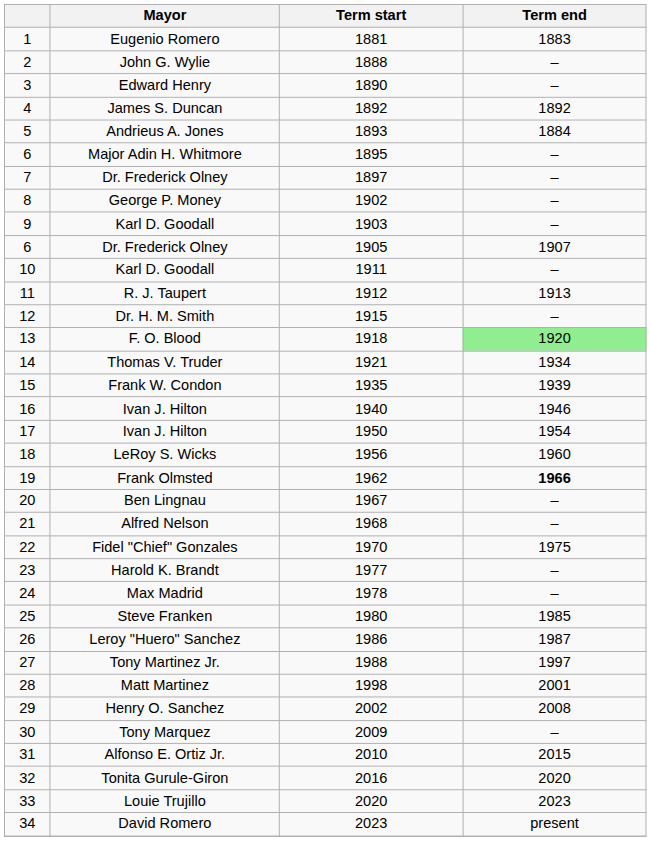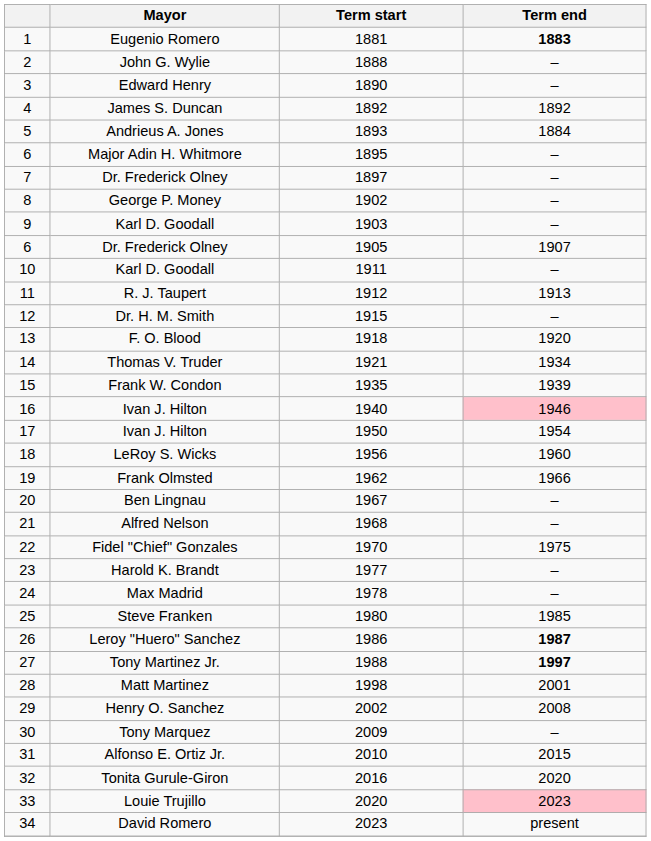Eugenio Romero | Term end: normal -> bold
F. O. Blood | Term end: lightgreen background -> no background
Ivan J. Hilton / 1940 | Term end: no background -> pink background
Frank Olmsted | Term end: bold -> normal
Leroy "Huero" Sanchez | Term end: normal -> bold
Tony Martinez Jr. | Term end: normal -> bold
Louie Trujillo | Term end: no background -> pink background
